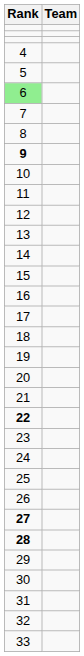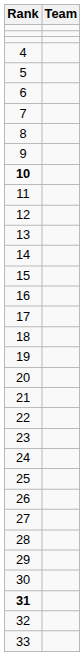row 7 | Rank: lightgreen background -> no background
row 10 | Rank: bold -> normal
row 11 | Rank: normal -> bold
row 23 | Rank: bold -> normal
row 28 | Rank: bold -> normal
row 29 | Rank: bold -> normal
row 32 | Rank: normal -> bold
